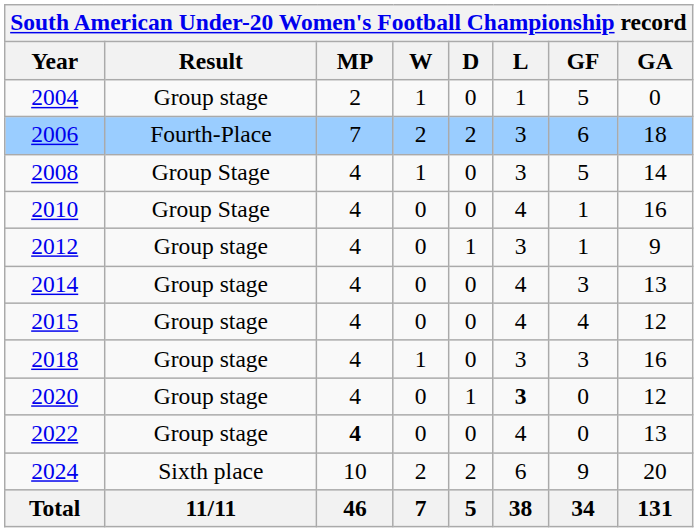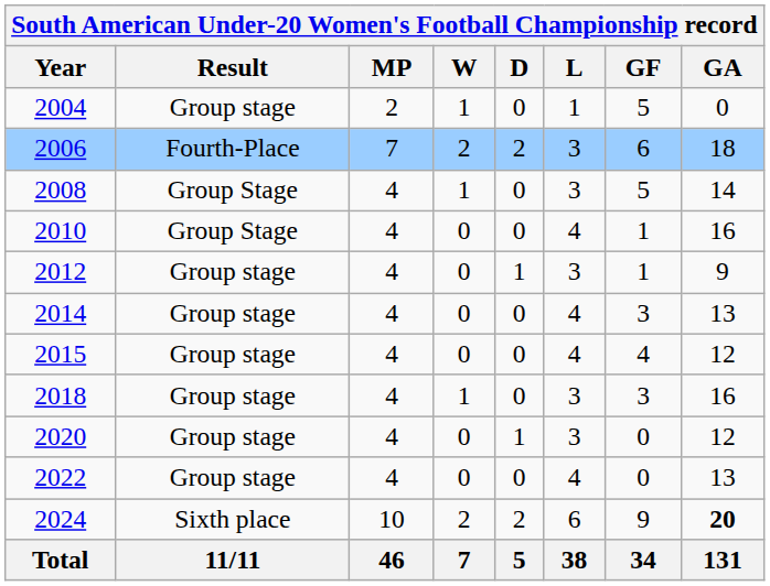2020 | L: bold -> normal
2022 | MP: bold -> normal
2024 | GA: normal -> bold
